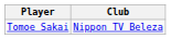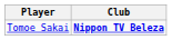Tomoe Sakai | Club: normal -> bold
